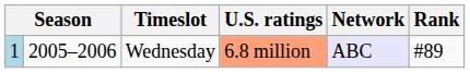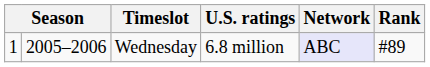Wednesday | column 1: lightblue background -> no background
Wednesday | U.S. ratings: lightsalmon background -> no background
